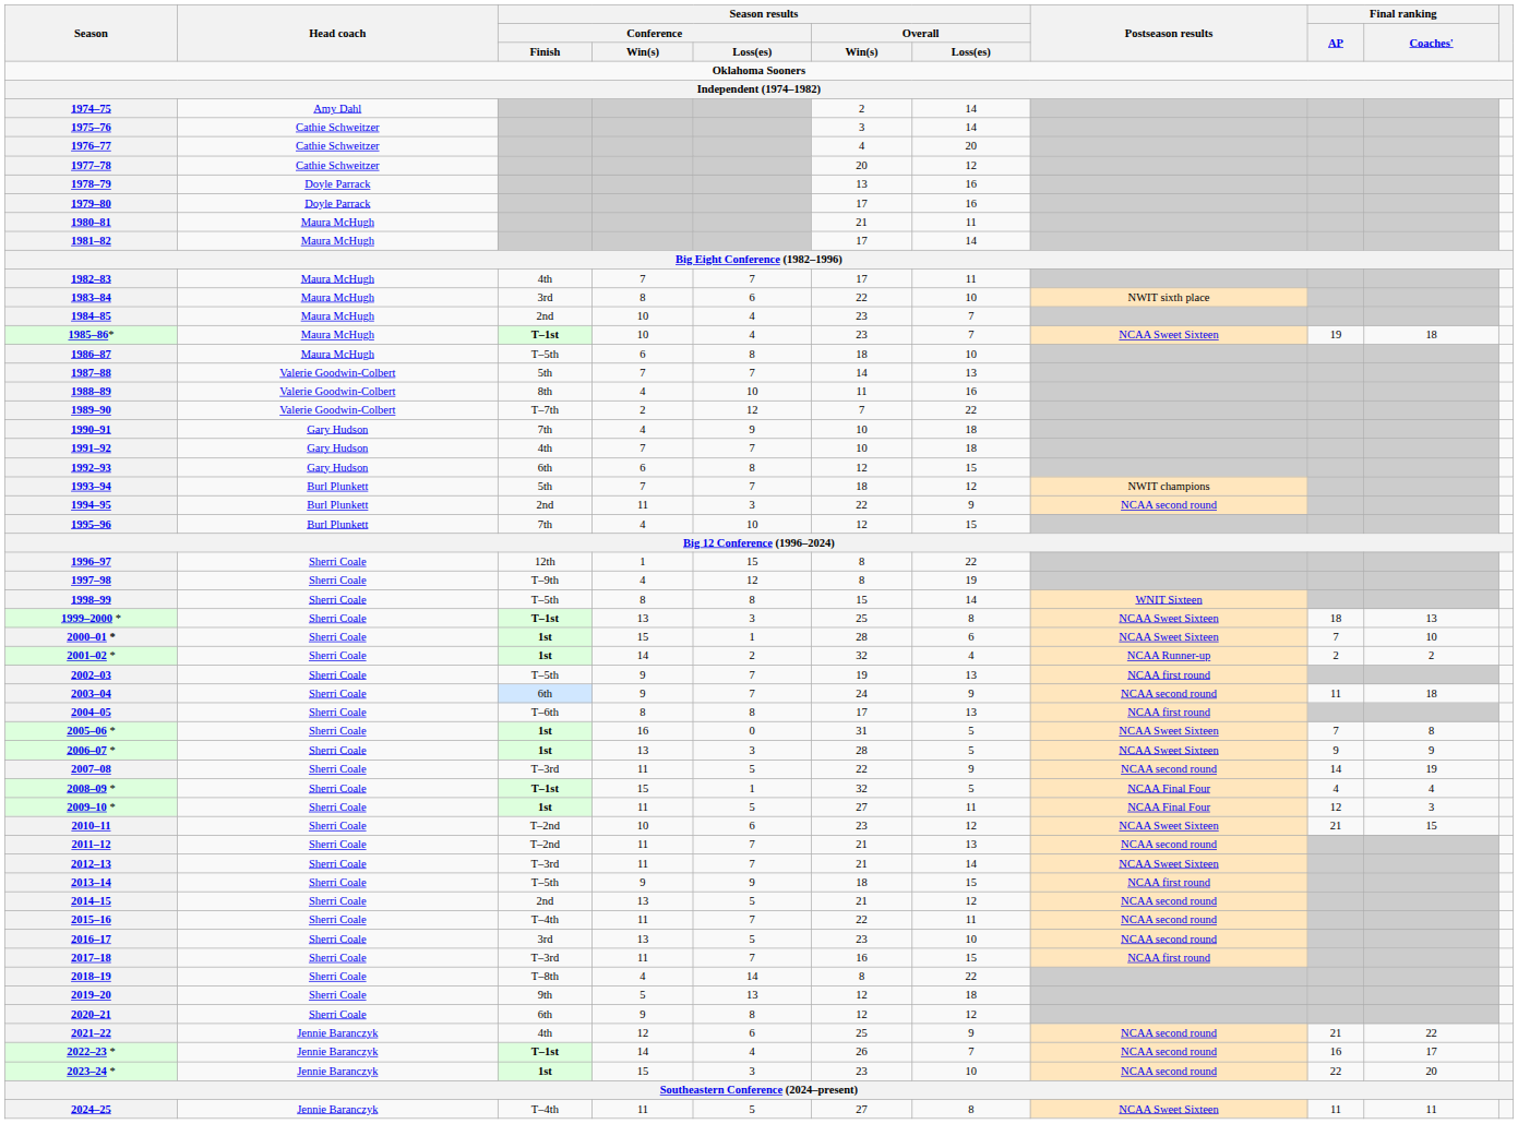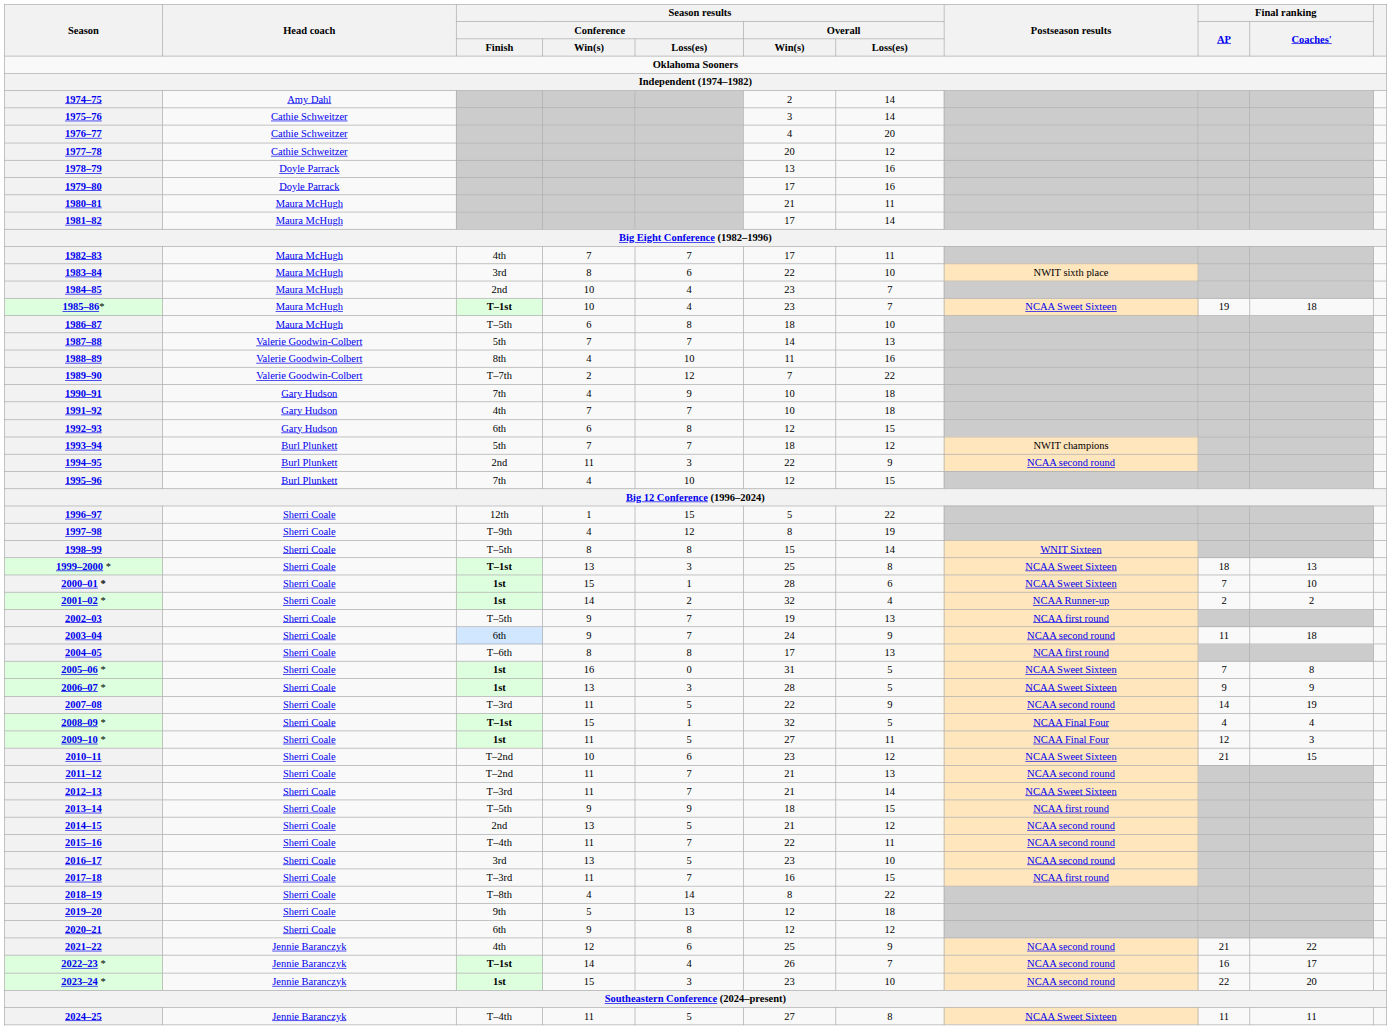1996–97 | Season results / Overall / Win(s): 8 -> 5
